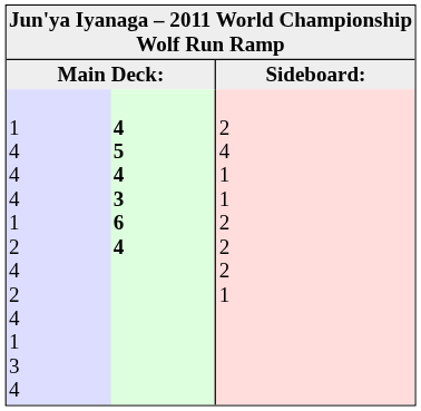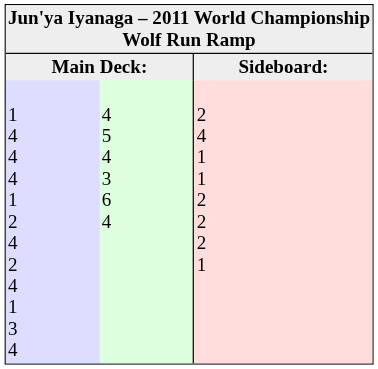1 4 4 4 1 2 4 2 4 1 3 4 | column 2: bold -> normal
